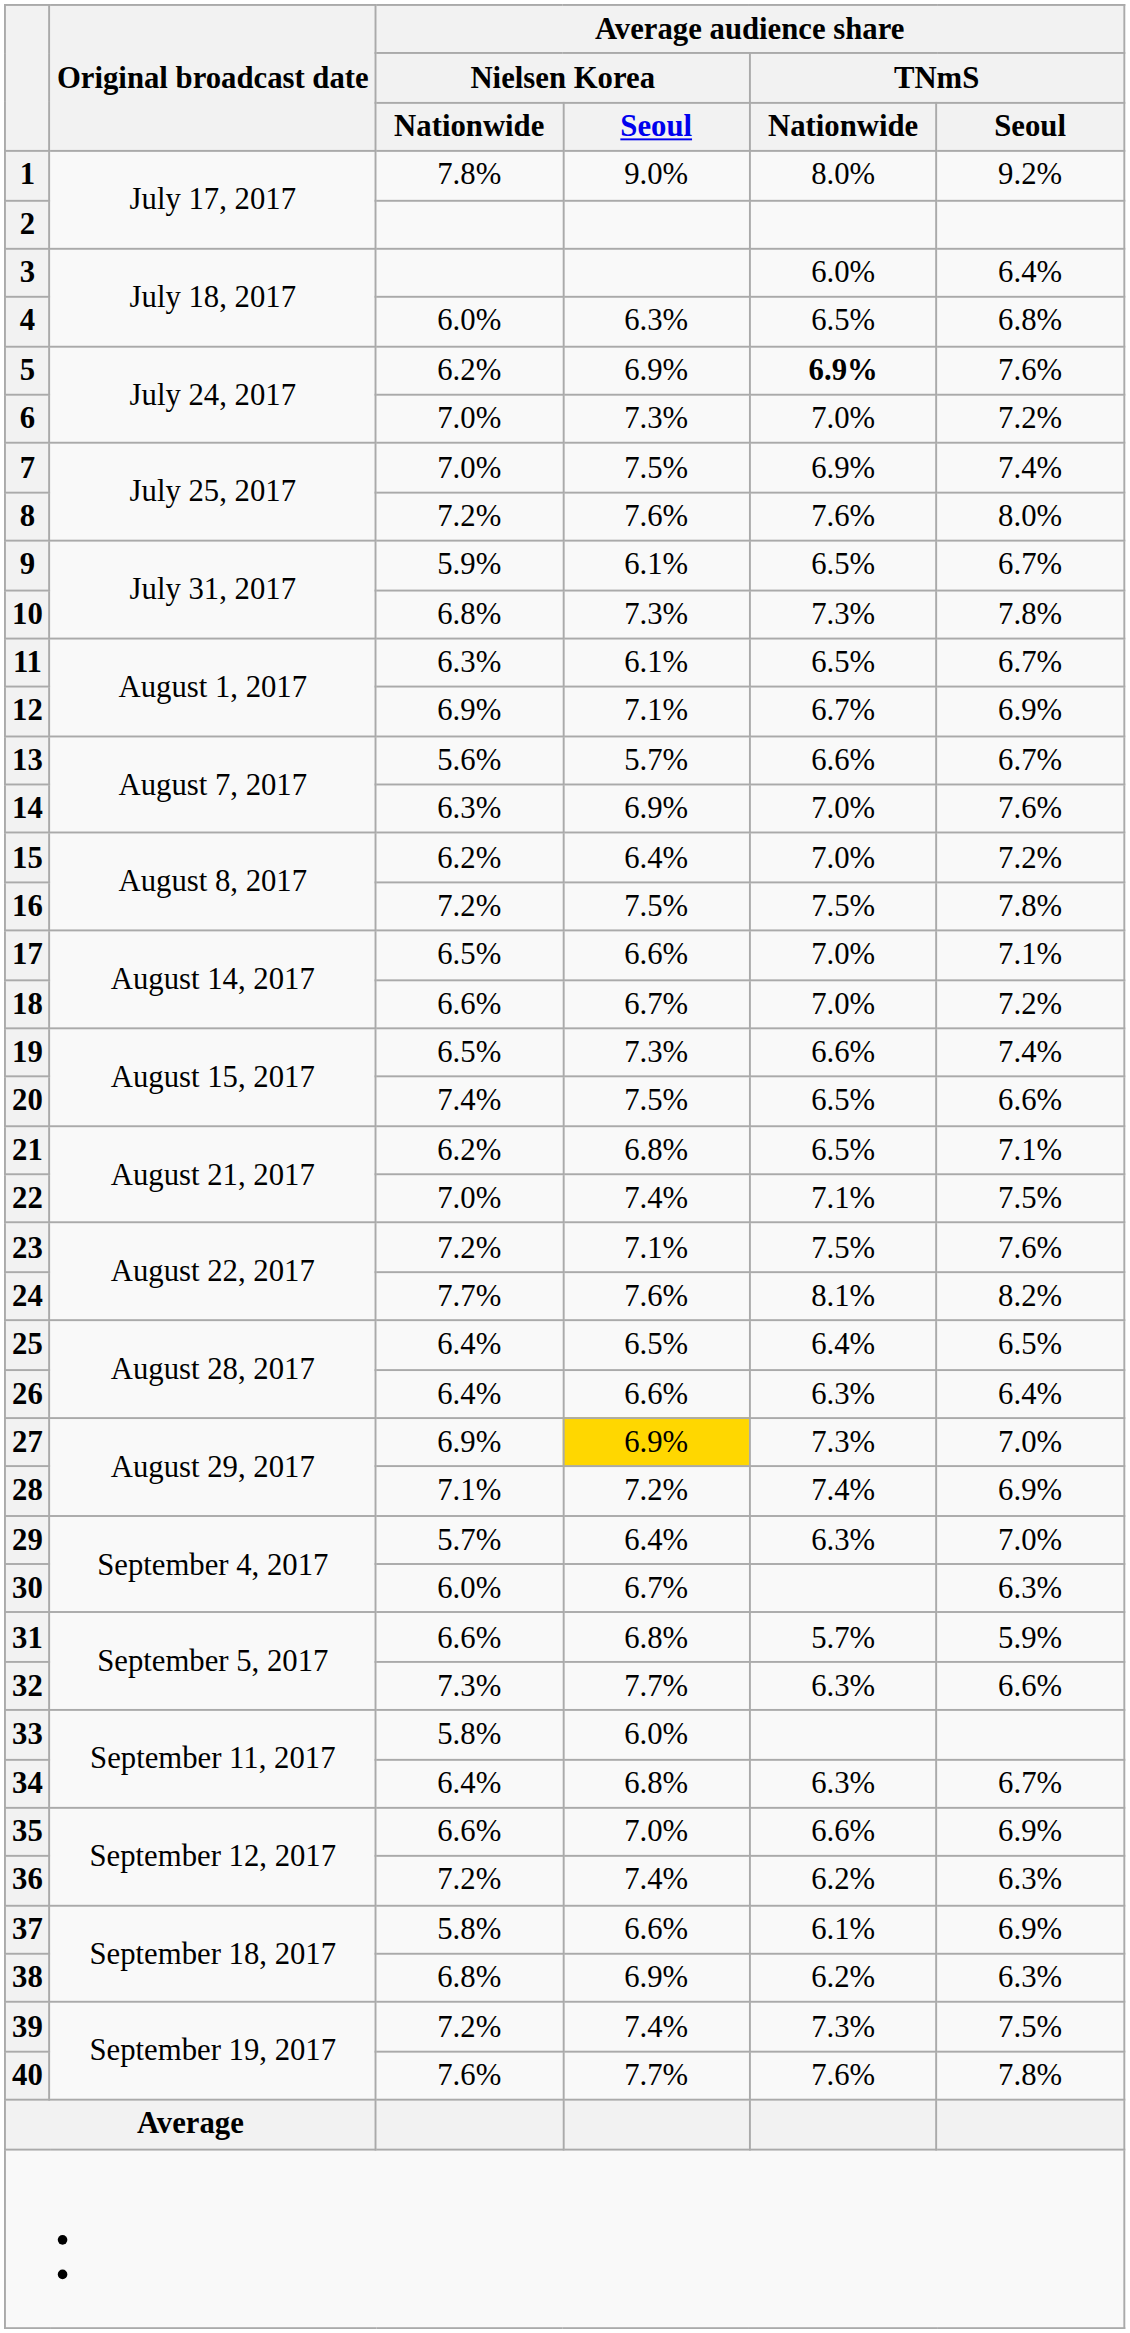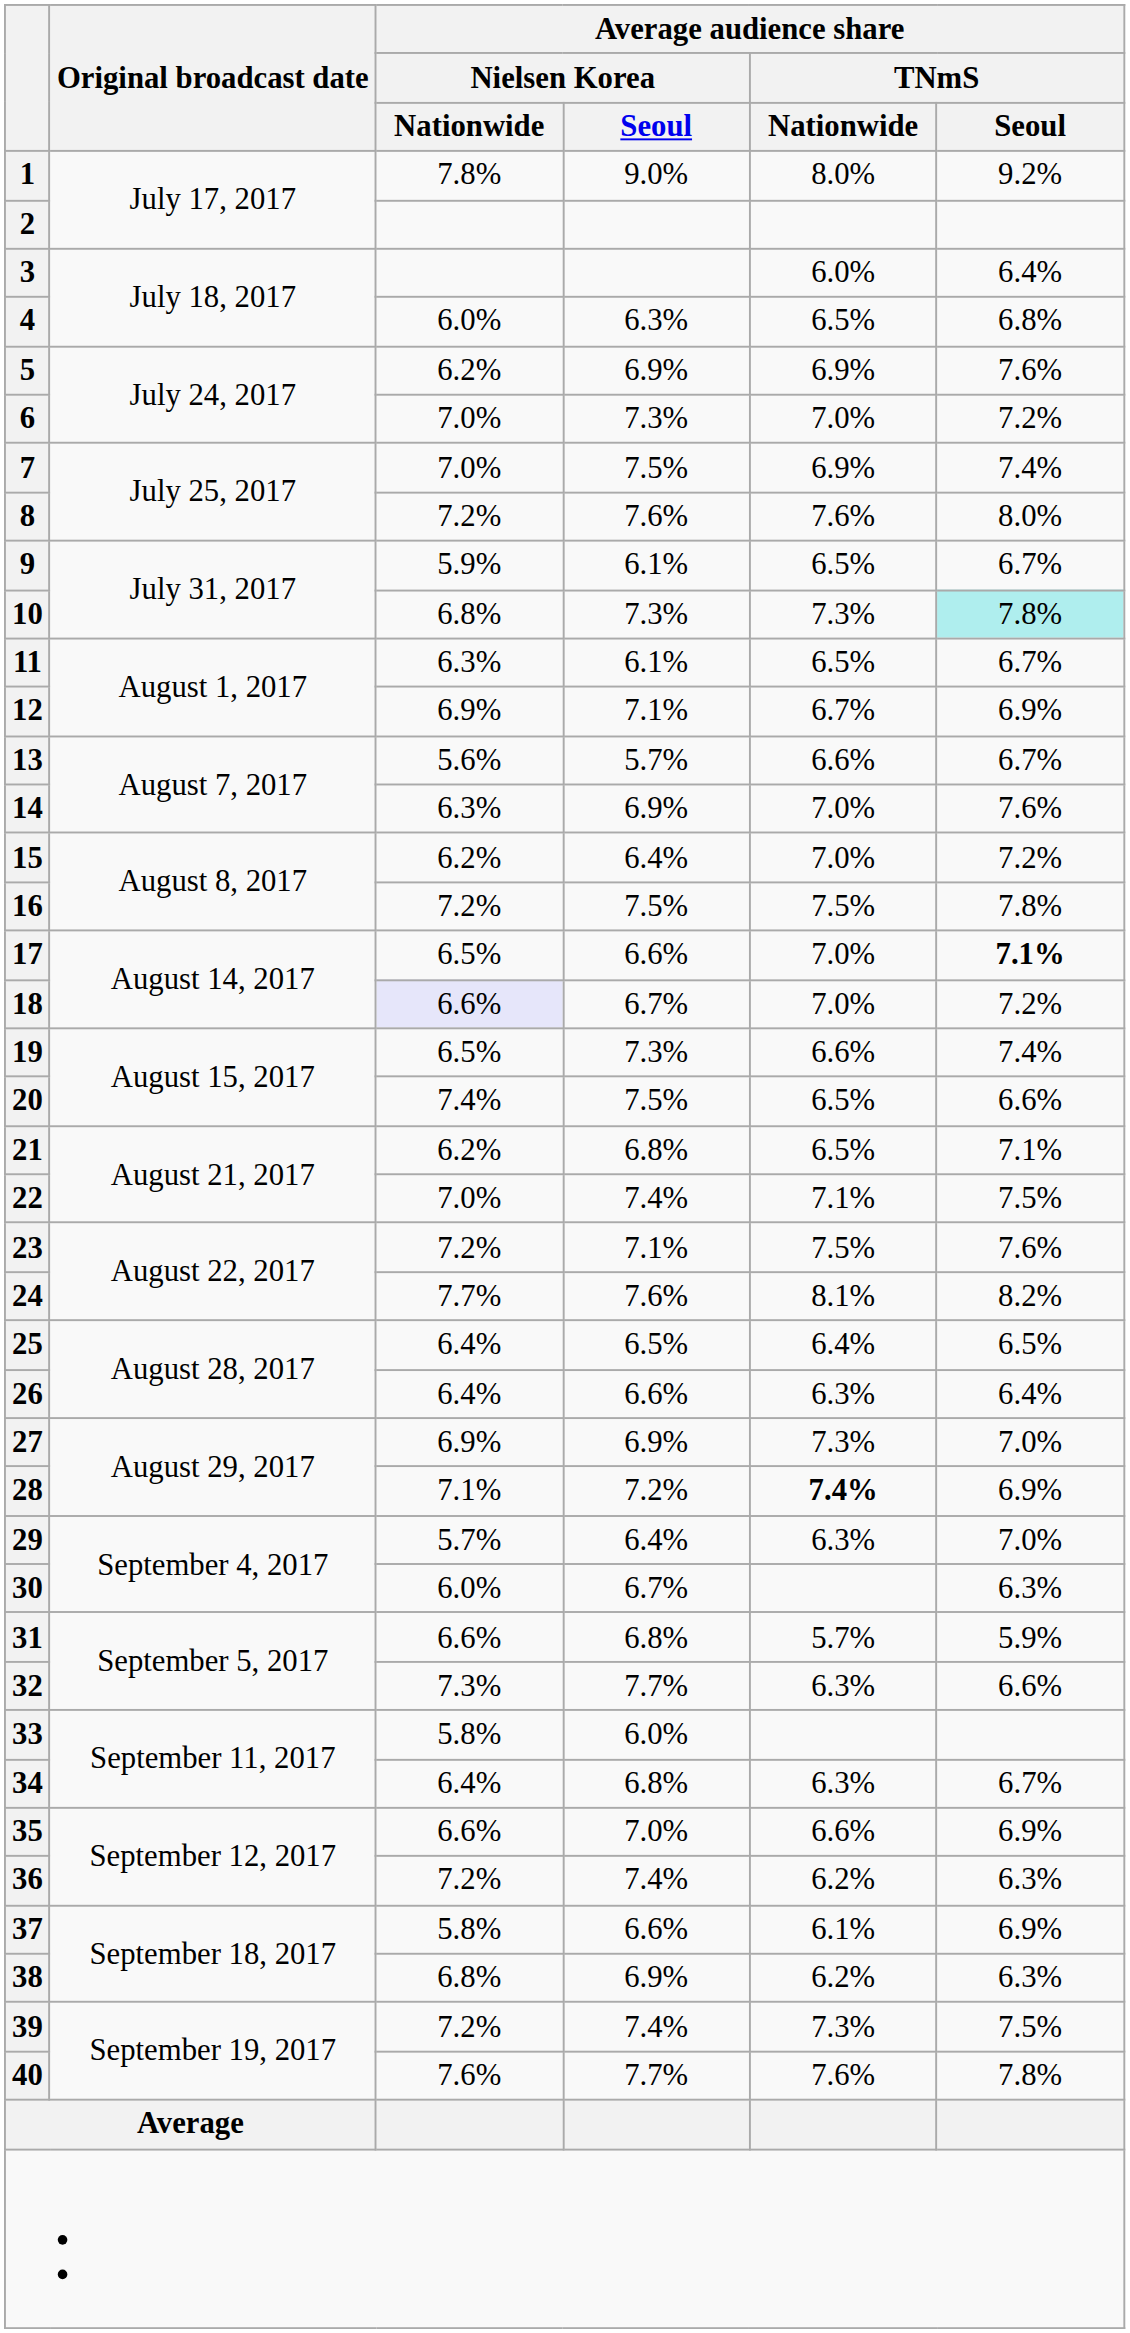5 | Average audience share / TNmS / Nationwide: bold -> normal
10 | Average audience share / TNmS / Seoul: no background -> paleturquoise background
17 | Average audience share / TNmS / Seoul: normal -> bold
18 | Average audience share / Nielsen Korea / Nationwide: no background -> lavender background
27 | Average audience share / Nielsen Korea / Seoul: gold background -> no background
28 | Average audience share / TNmS / Nationwide: normal -> bold
